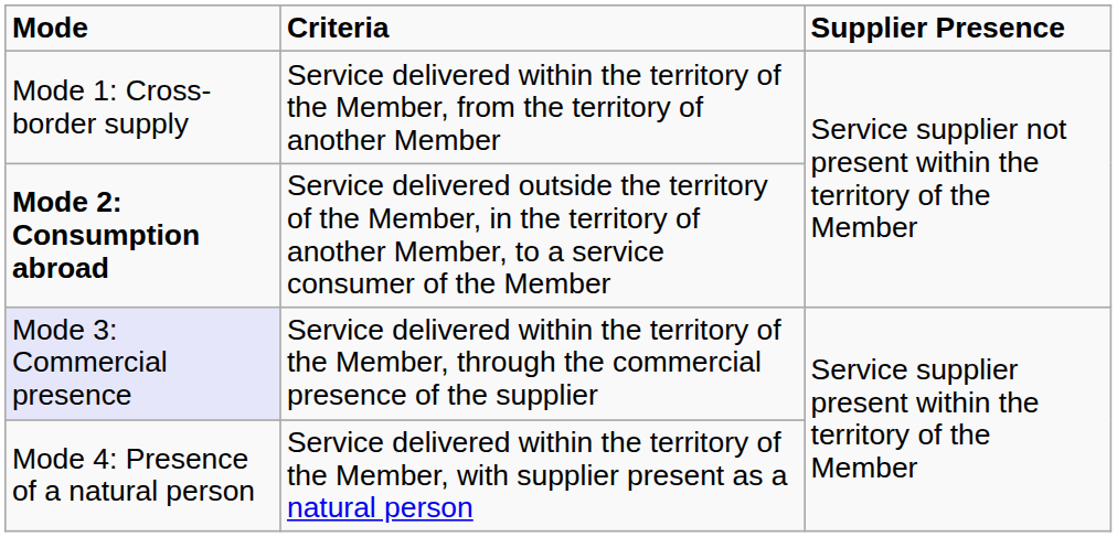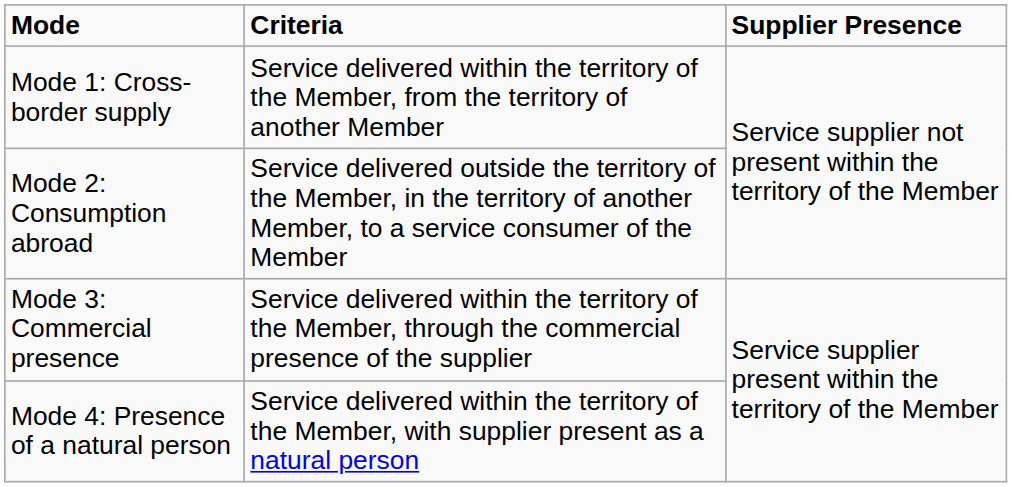Mode 2: Consumption abroad | Mode: bold -> normal
Mode 3: Commercial presence | Mode: lavender background -> no background
